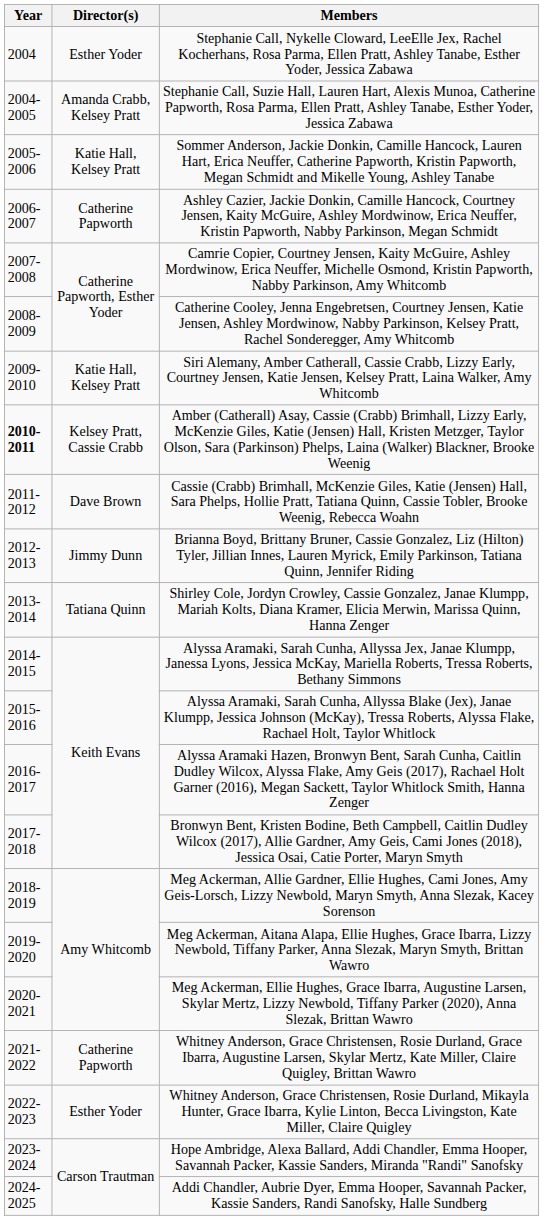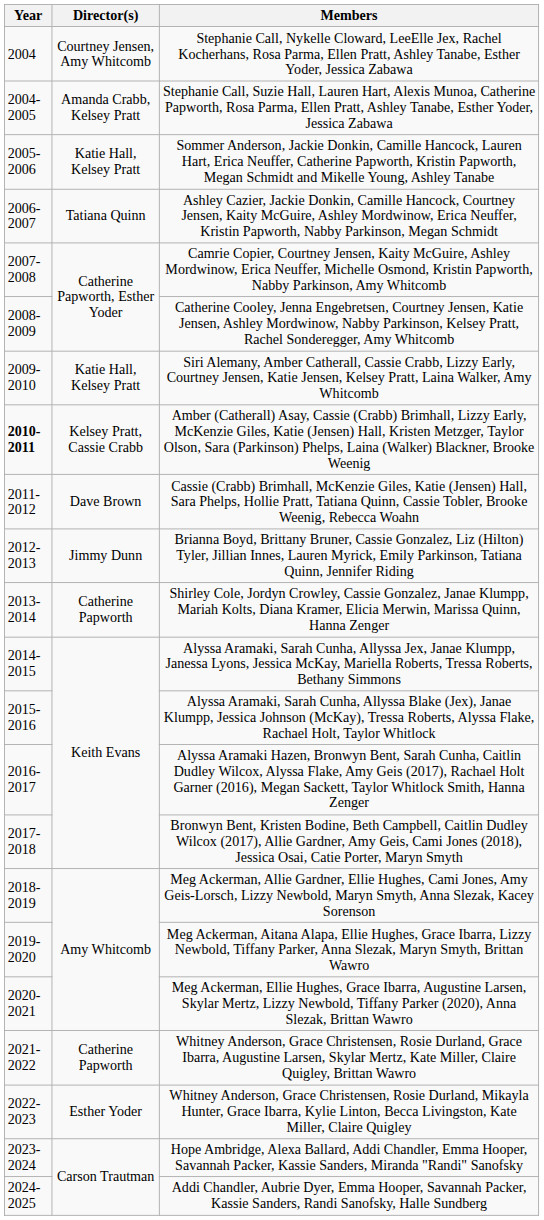row 2 | Director(s): Esther Yoder -> Courtney Jensen, Amy Whitcomb
row 5 | Director(s): Catherine Papworth -> Tatiana Quinn
row 12 | Director(s): Tatiana Quinn -> Catherine Papworth
